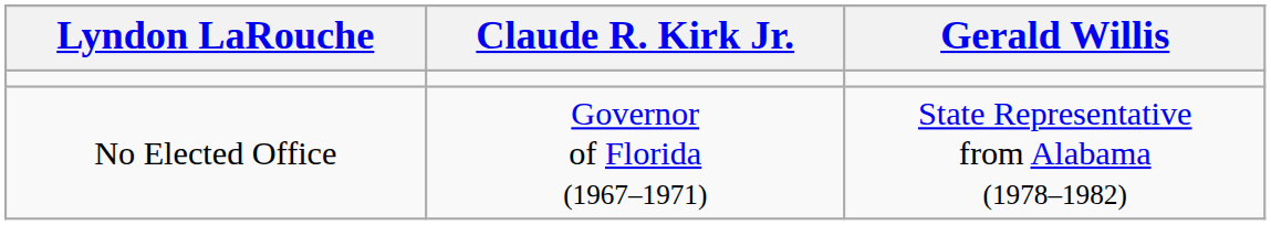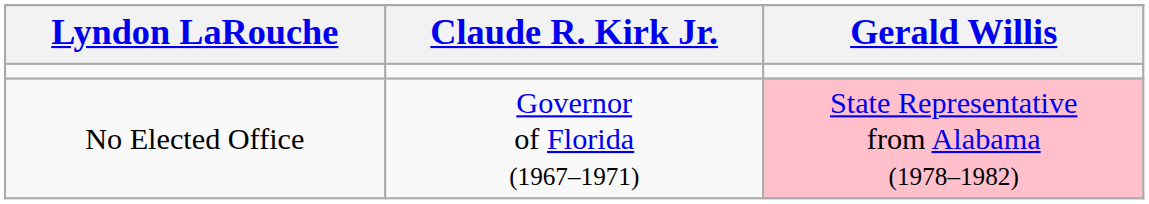No Elected Office | Gerald Willis: no background -> pink background
